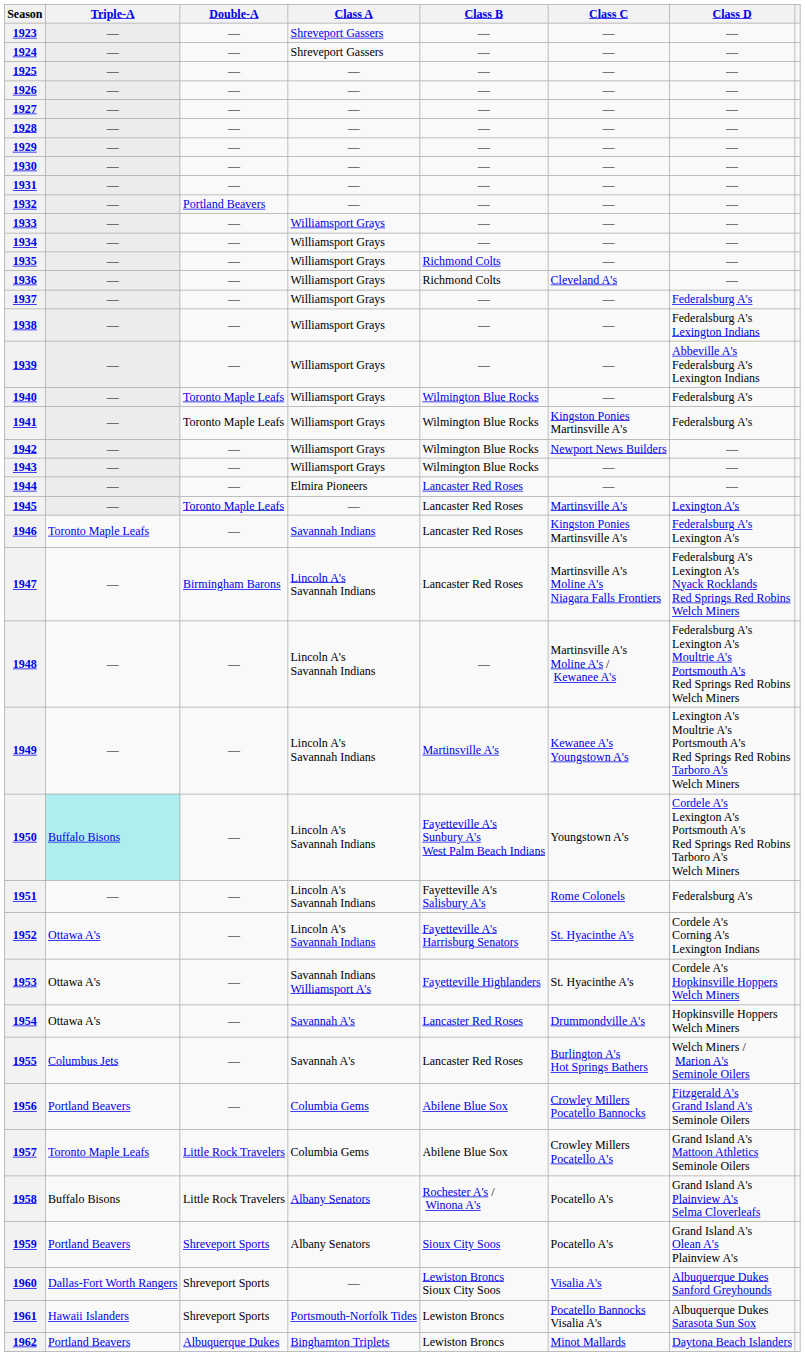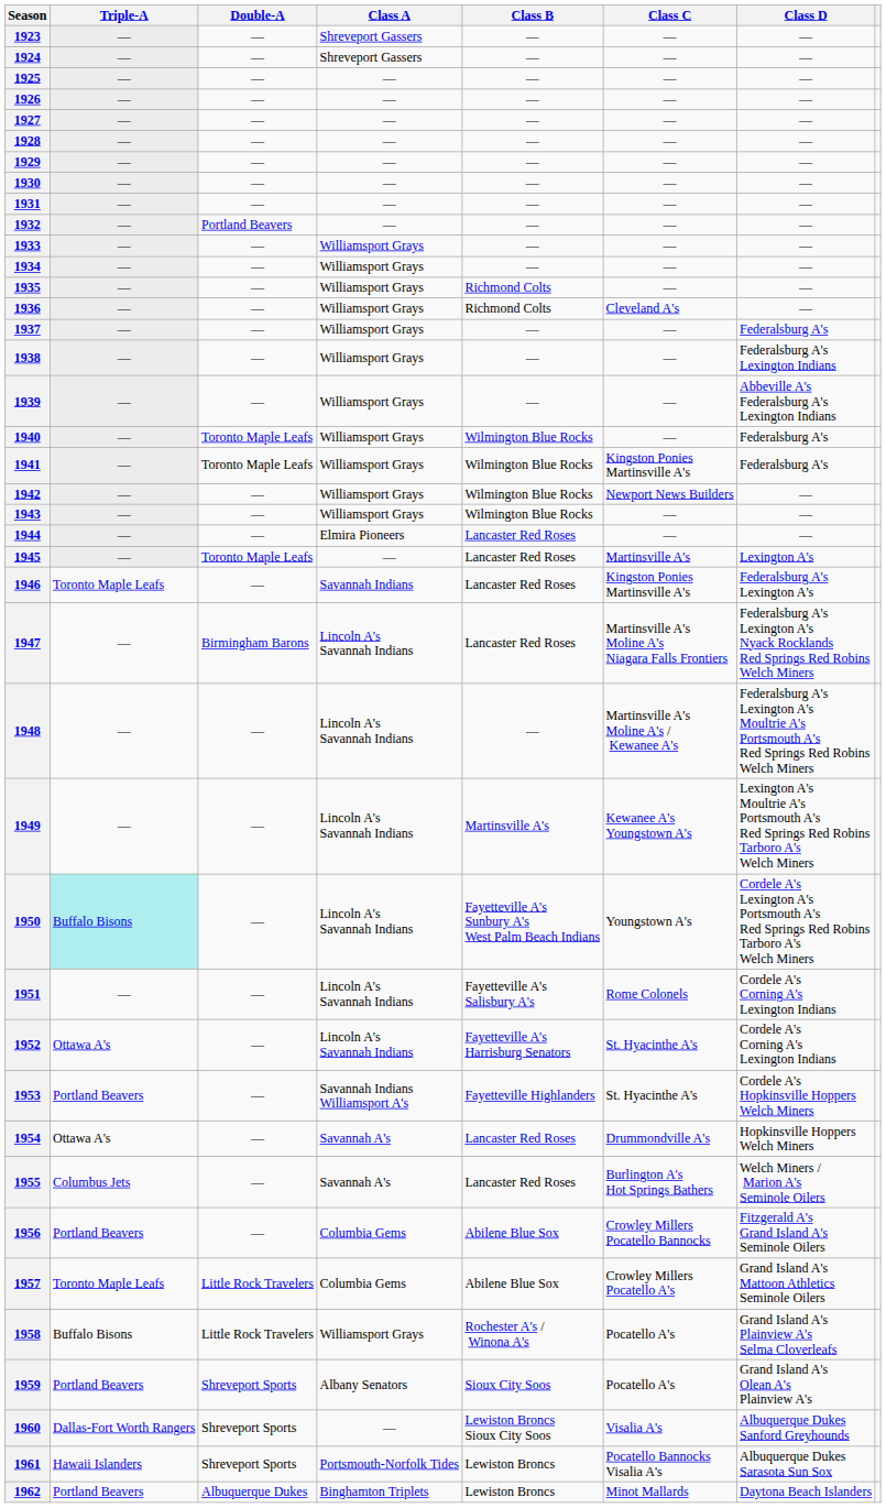1951 | Class D: Federalsburg A's -> Cordele A's Corning A's Lexington Indians
1953 | Triple-A: Ottawa A's -> Portland Beavers
1958 | Class A: Albany Senators -> Williamsport Grays
